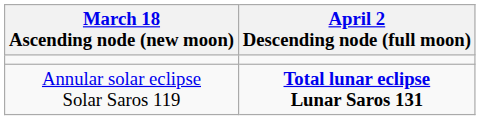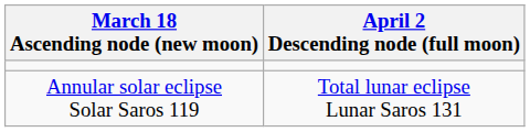row 3 | April 2 Descending node (full moon): bold -> normal
